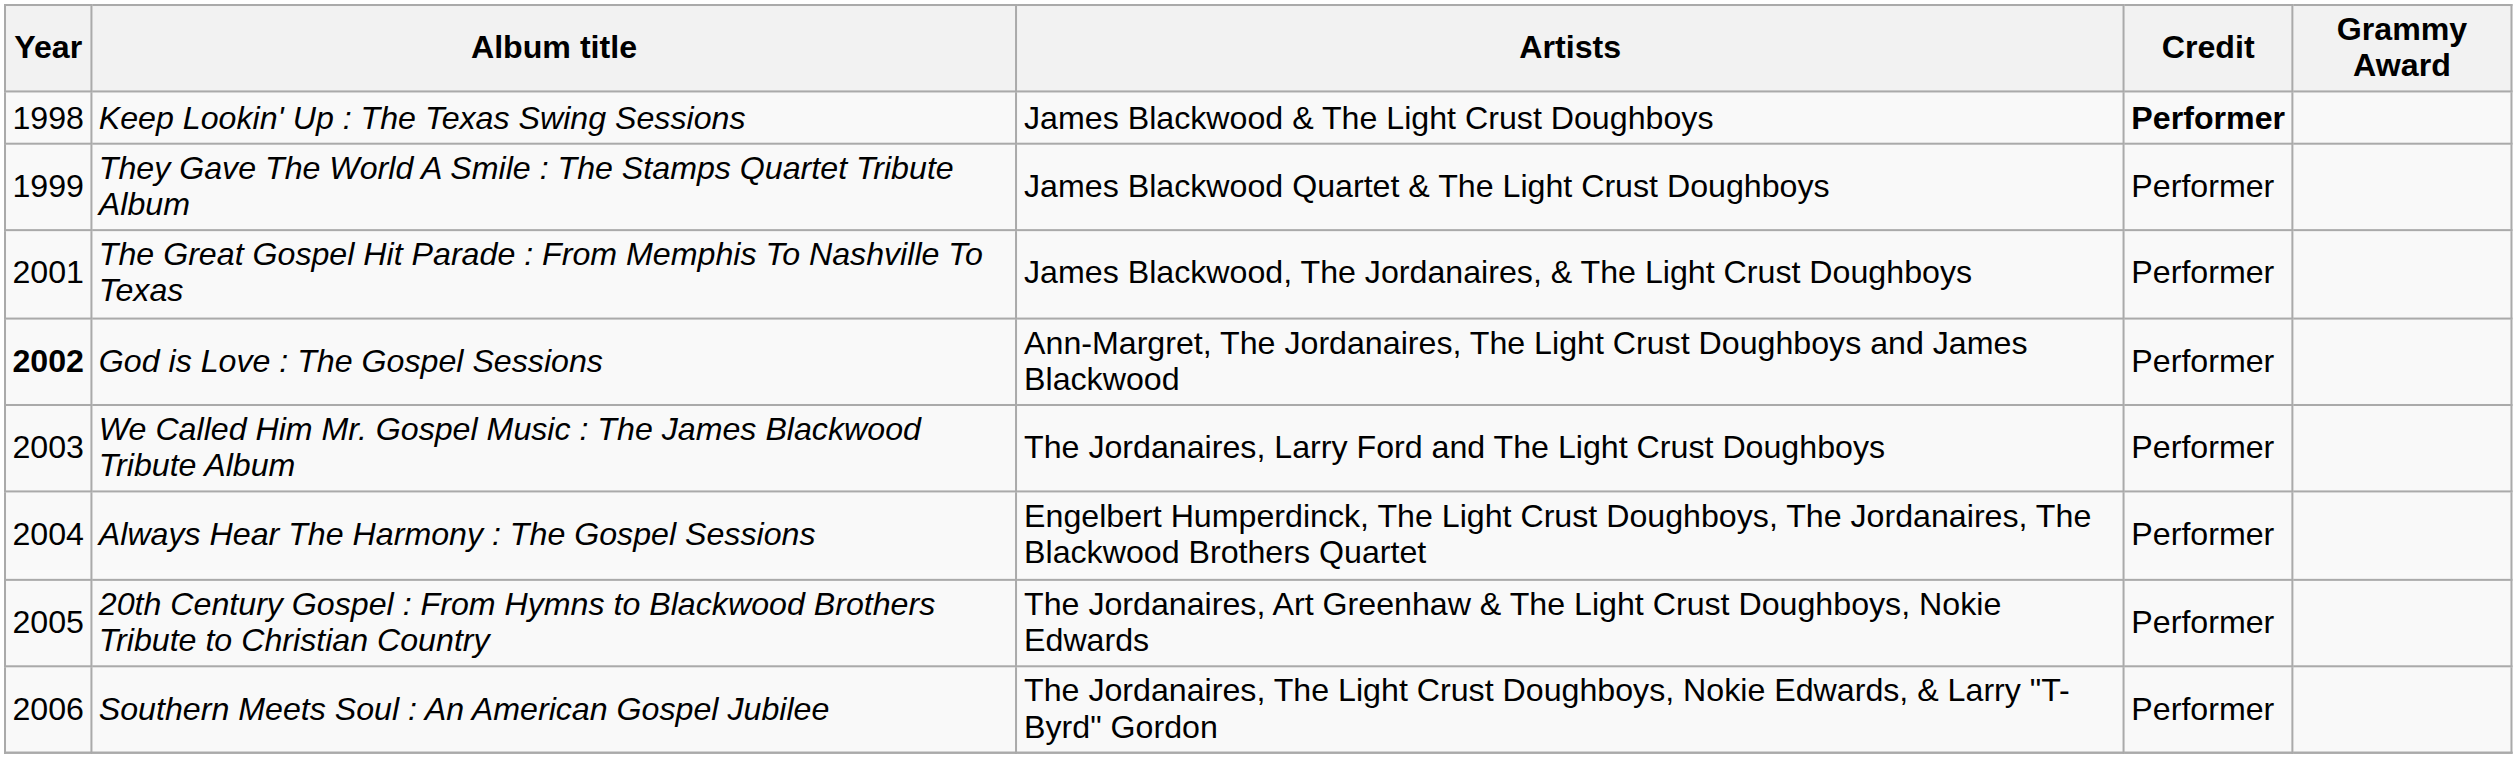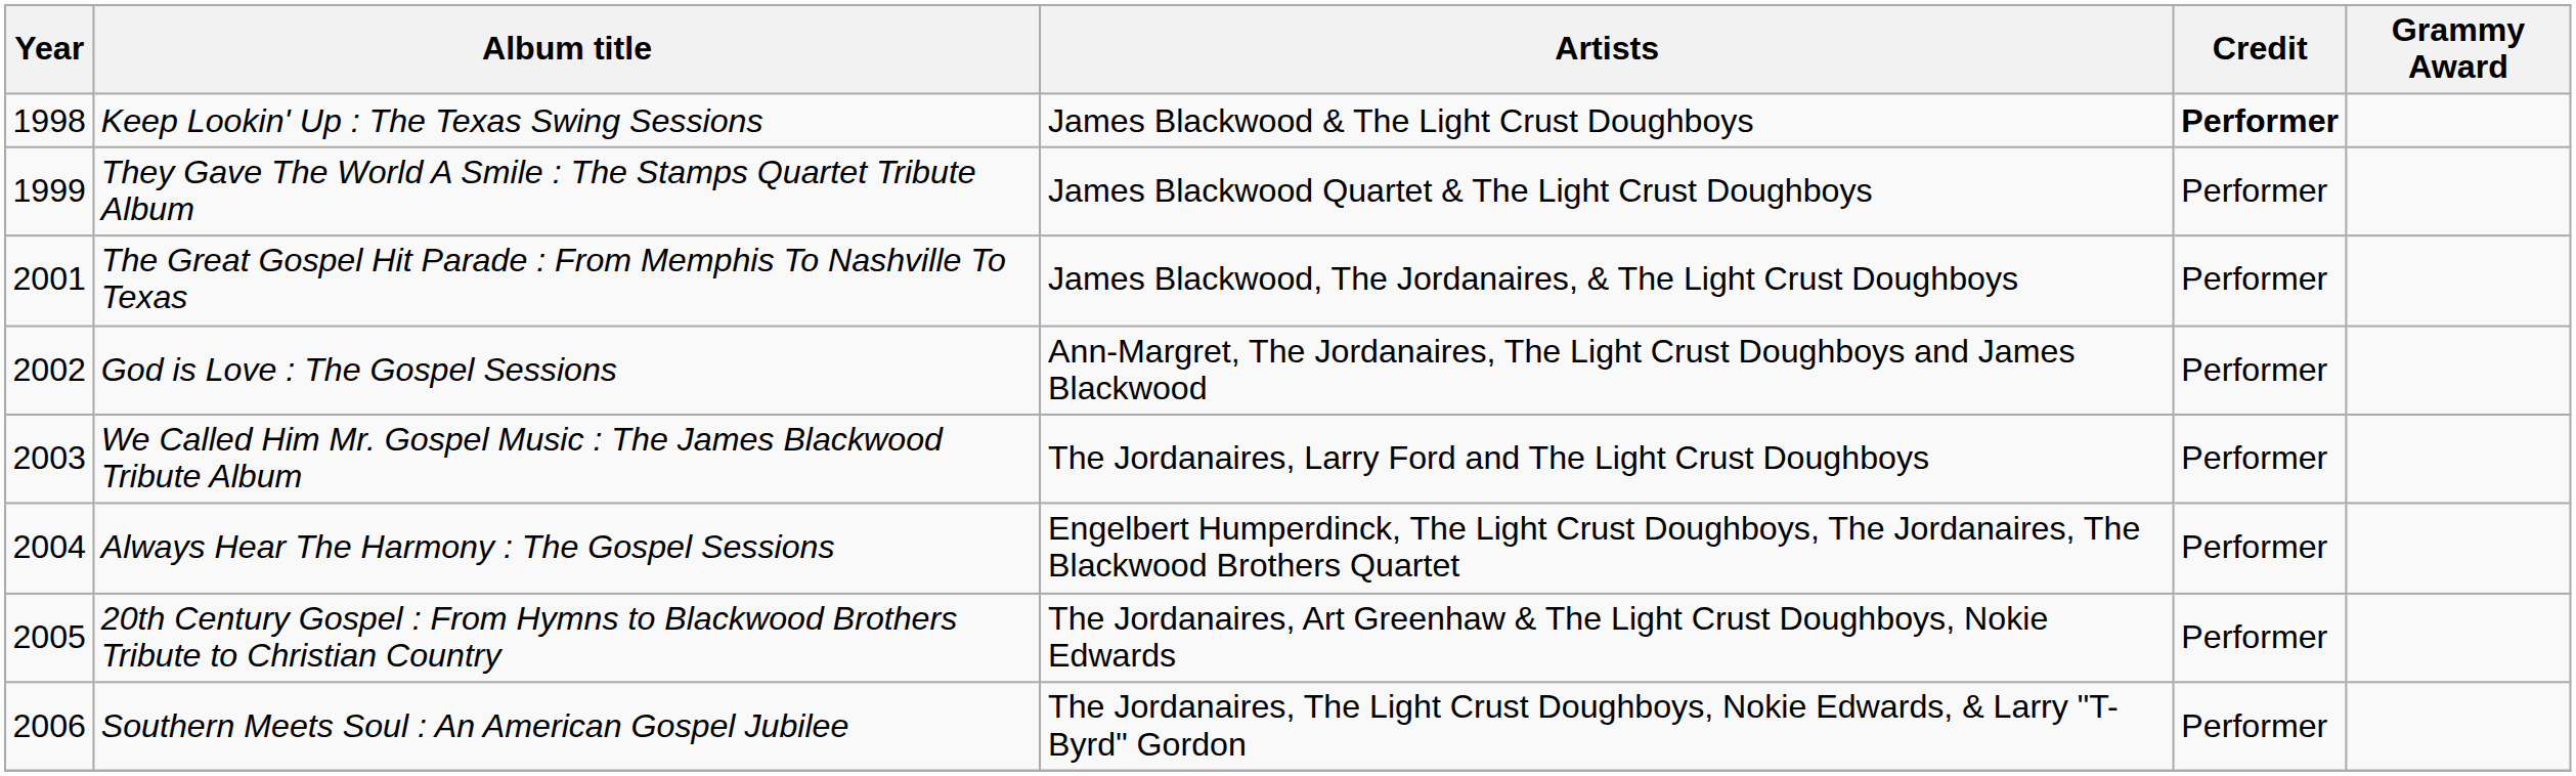God is Love : The Gospel Sessions | Year: bold -> normal
